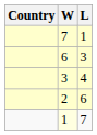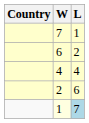row 3 | L: 3 -> 2
row 4 | W: 3 -> 4
row 6 | L: no background -> lightblue background
